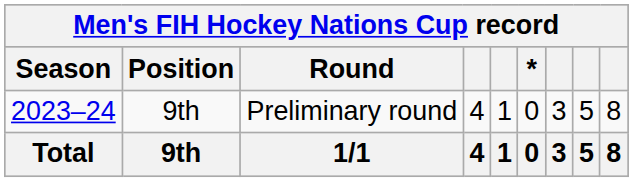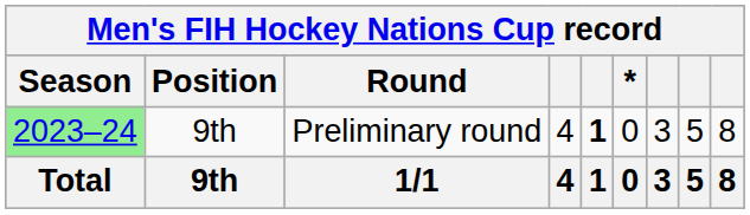9th / Preliminary round | Season: no background -> lightgreen background
9th / Preliminary round | column 5: normal -> bold
